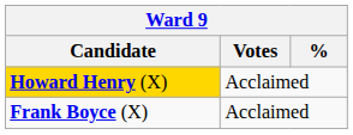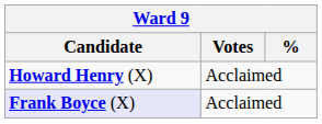Howard Henry (X) | Candidate: gold background -> no background
Frank Boyce (X) | Candidate: no background -> lavender background
